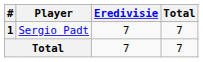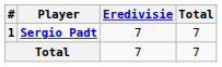1 | Player: normal -> bold
